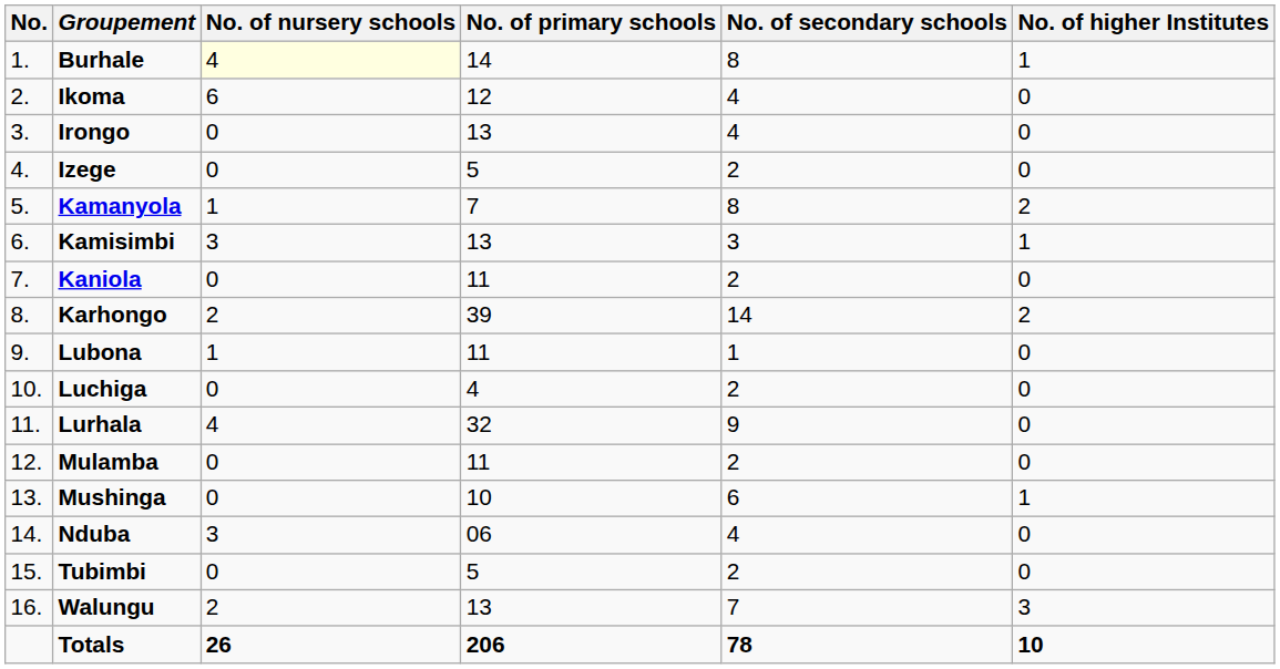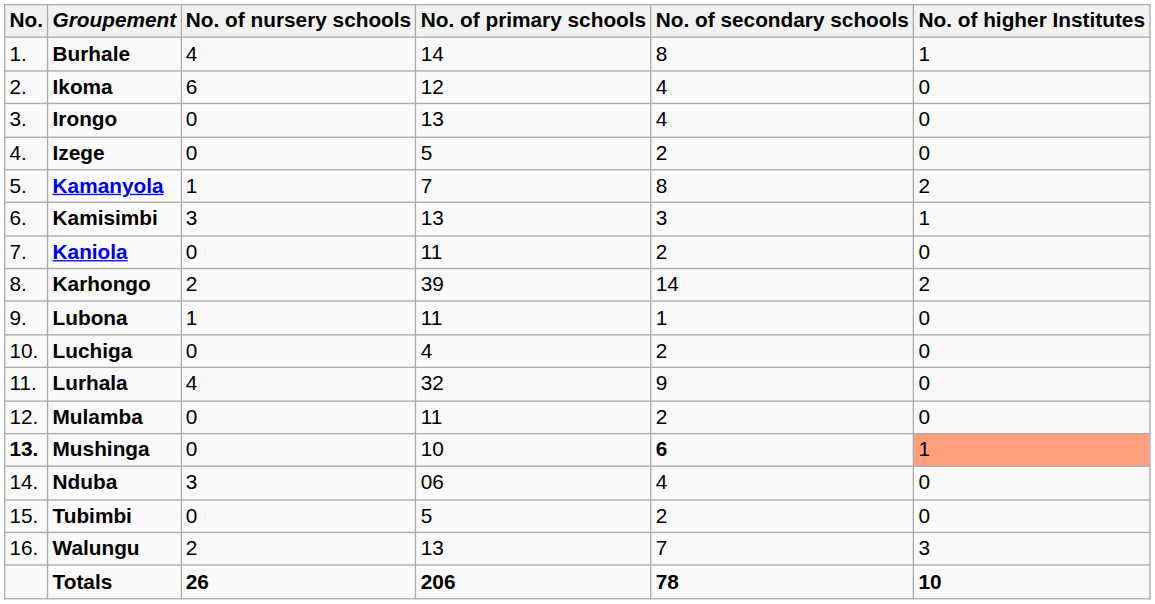Burhale | No. of nursery schools: lightyellow background -> no background
Mushinga | No.: normal -> bold
Mushinga | No. of secondary schools: normal -> bold
Mushinga | No. of higher Institutes: no background -> lightsalmon background
